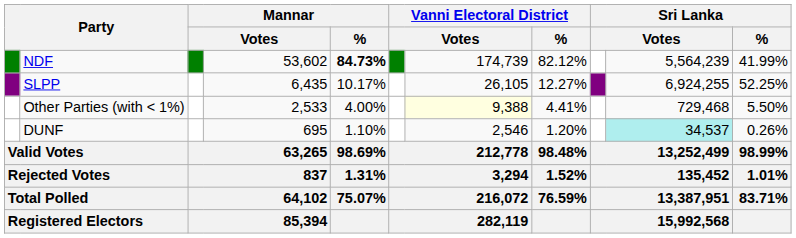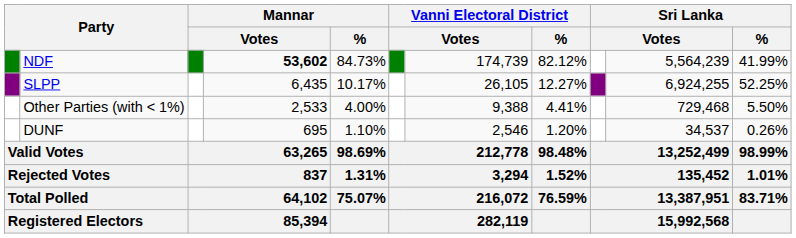NDF | column 4: normal -> bold
NDF | Mannar / %: bold -> normal
Other Parties (with < 1%) | column 7: lightyellow background -> no background
DUNF | column 10: paleturquoise background -> no background
